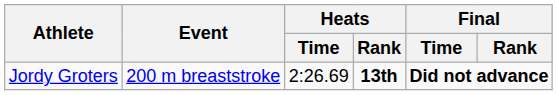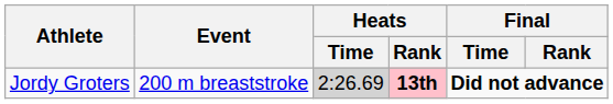Jordy Groters | Heats / Time: no background -> lightgrey background
Jordy Groters | Heats / Rank: no background -> pink background
